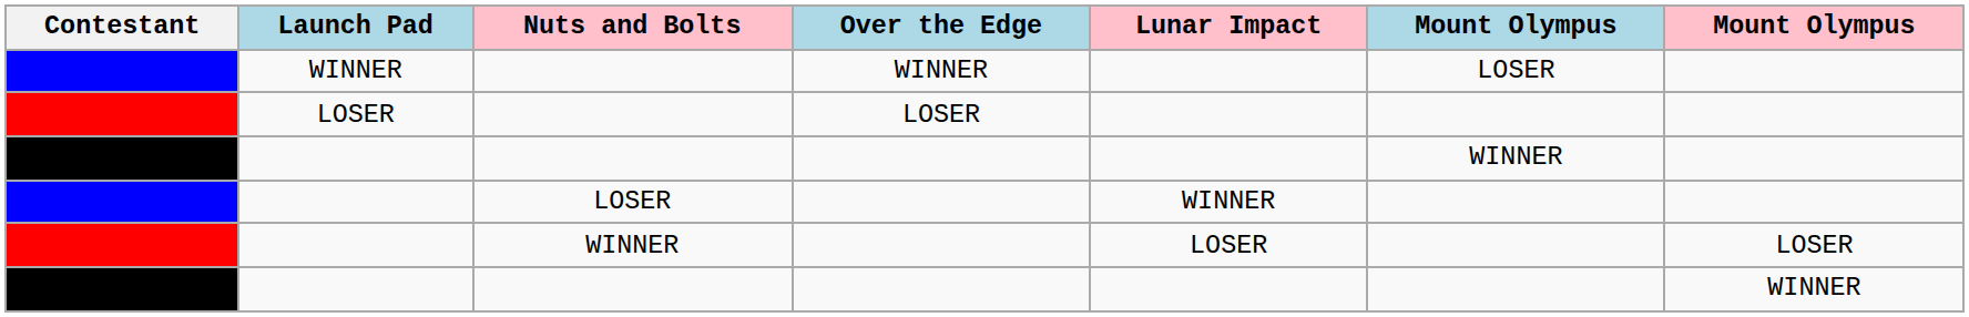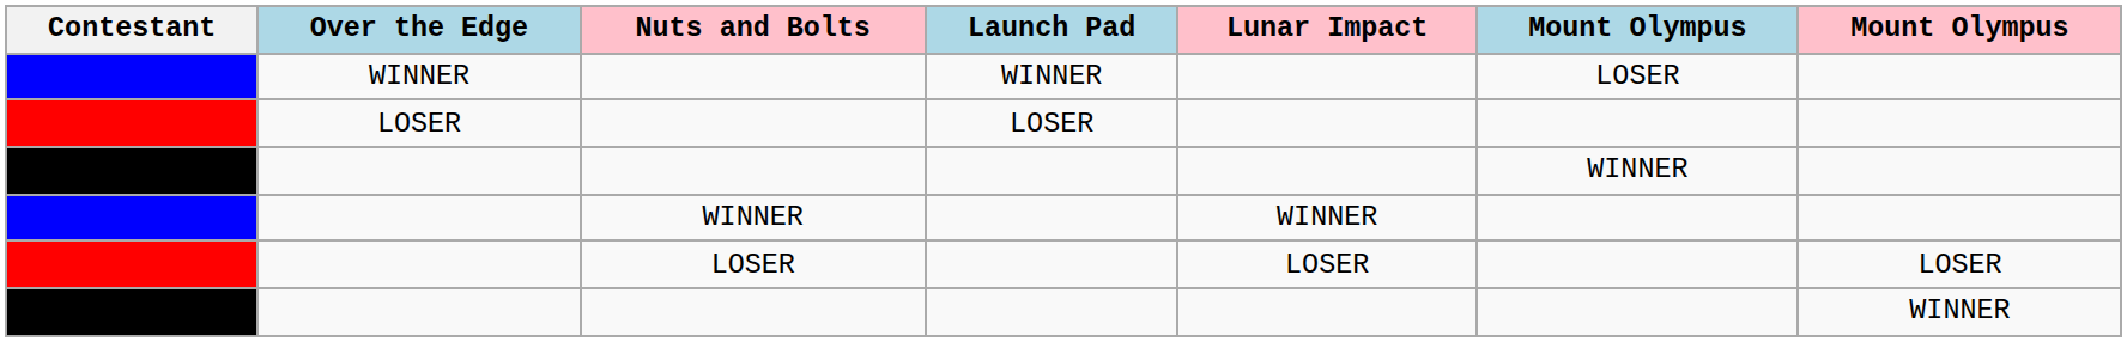columns swapped: Launch Pad <-> Over the Edge
row 5 | Nuts and Bolts: LOSER -> WINNER
row 6 | Nuts and Bolts: WINNER -> LOSER
